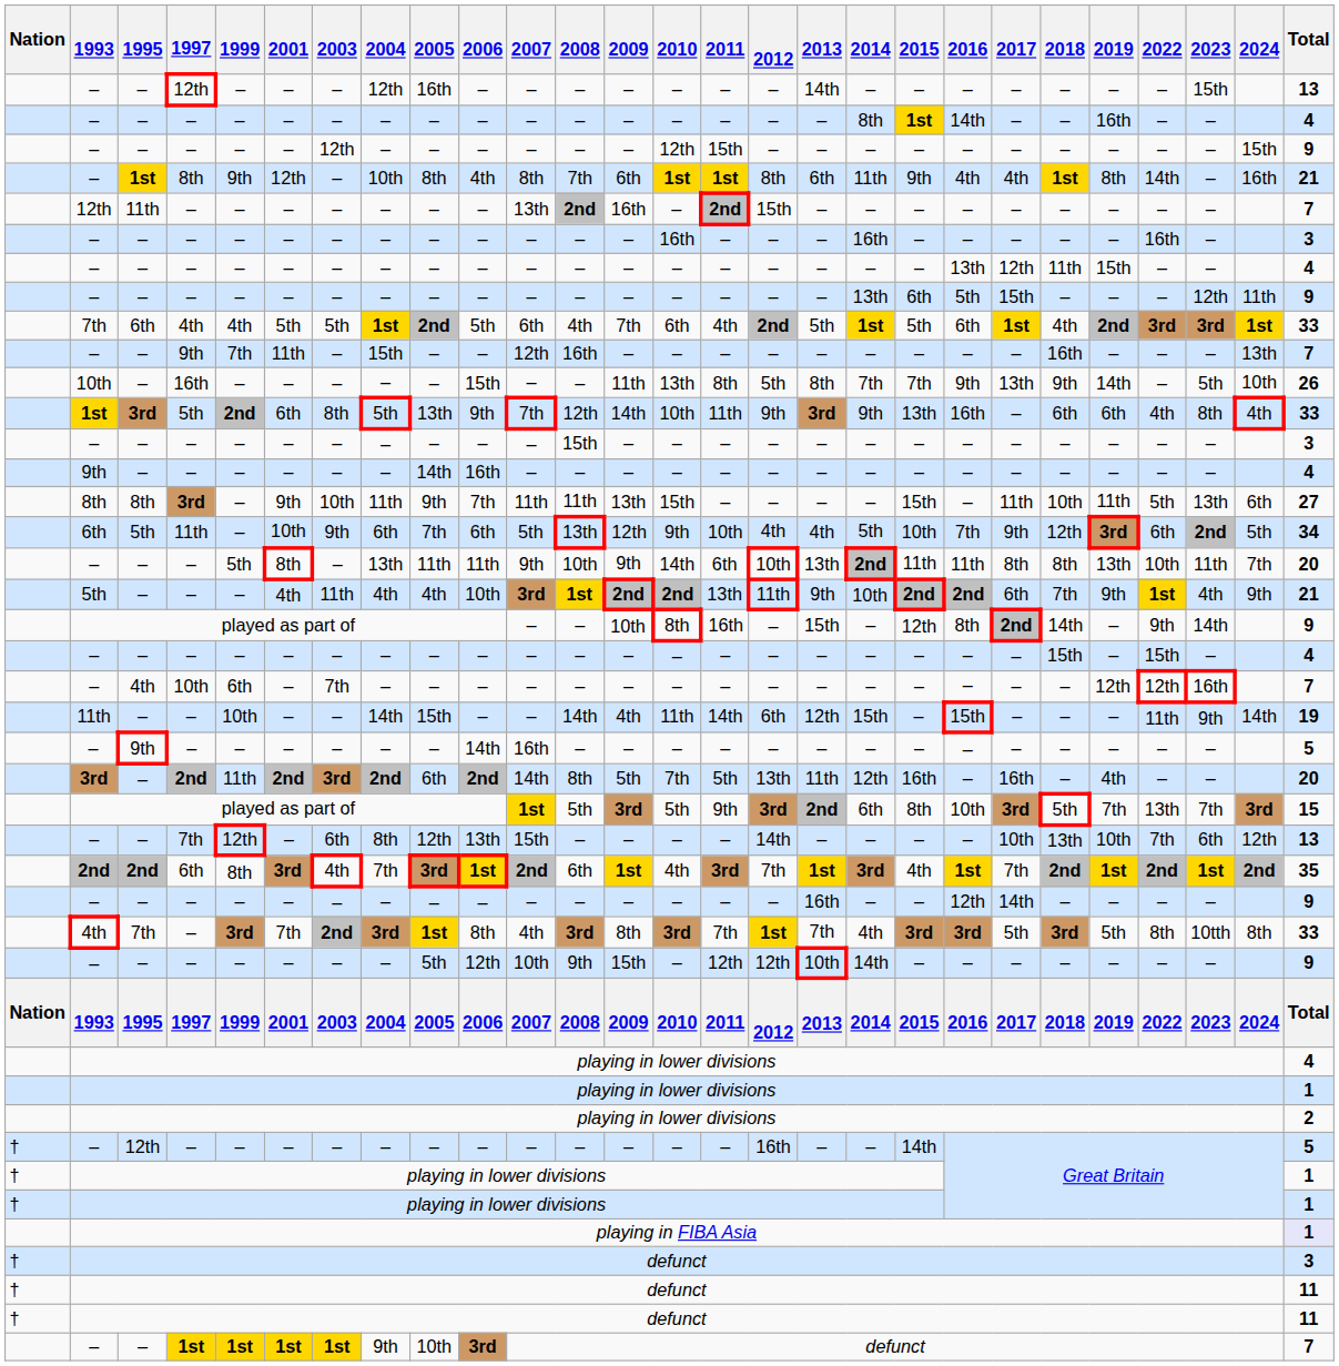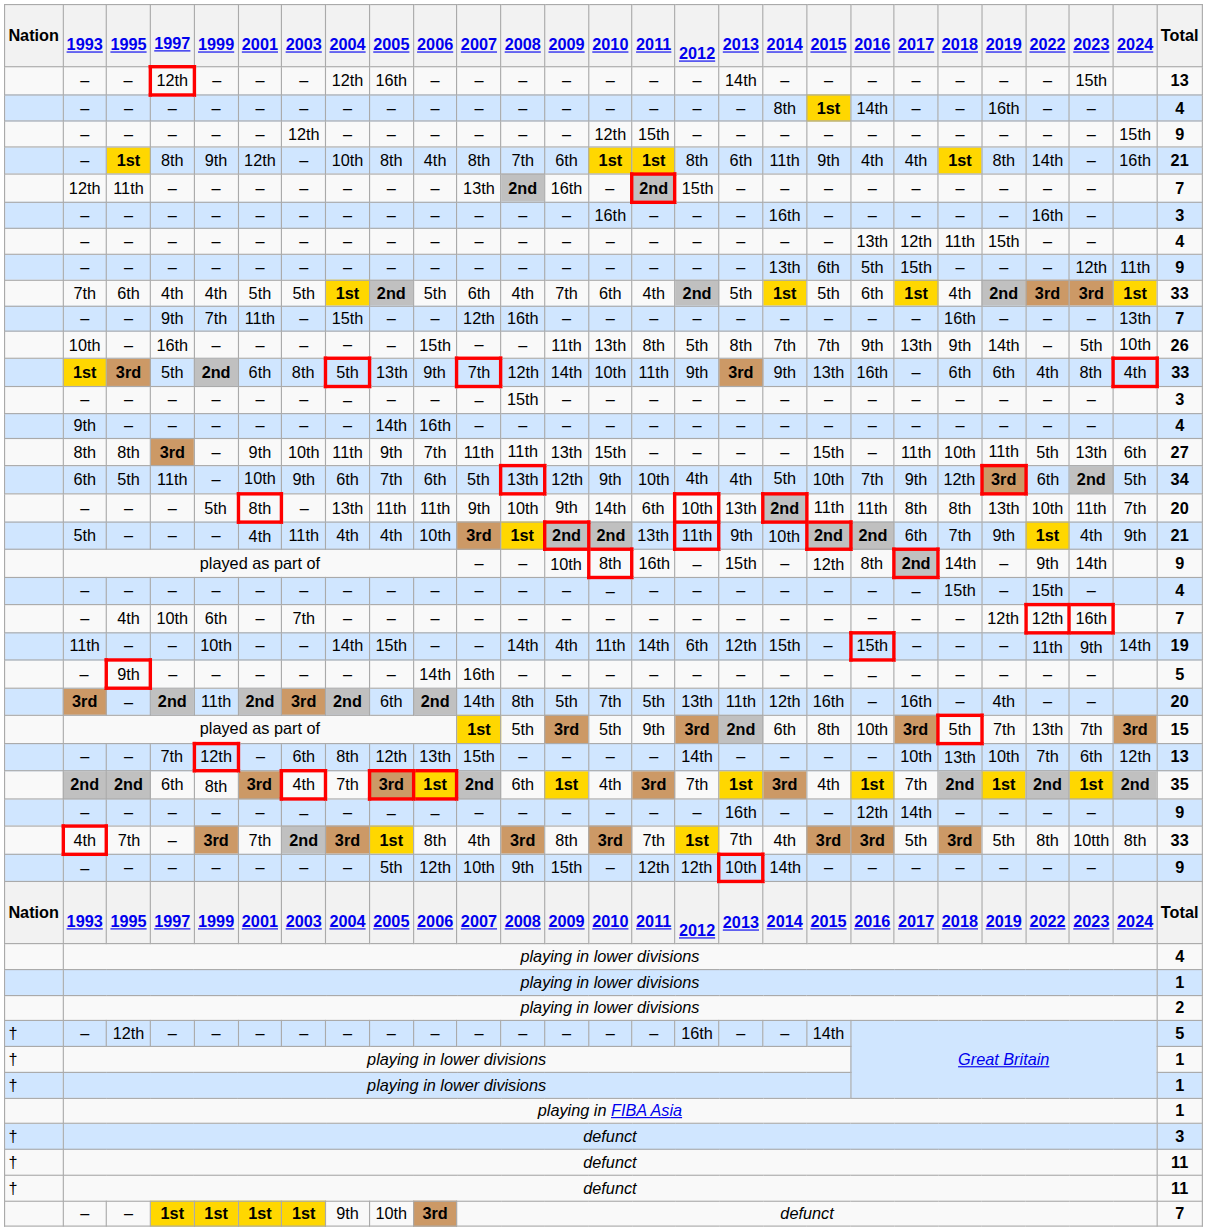playing in FIBA Asia | Total: lavender background -> no background
